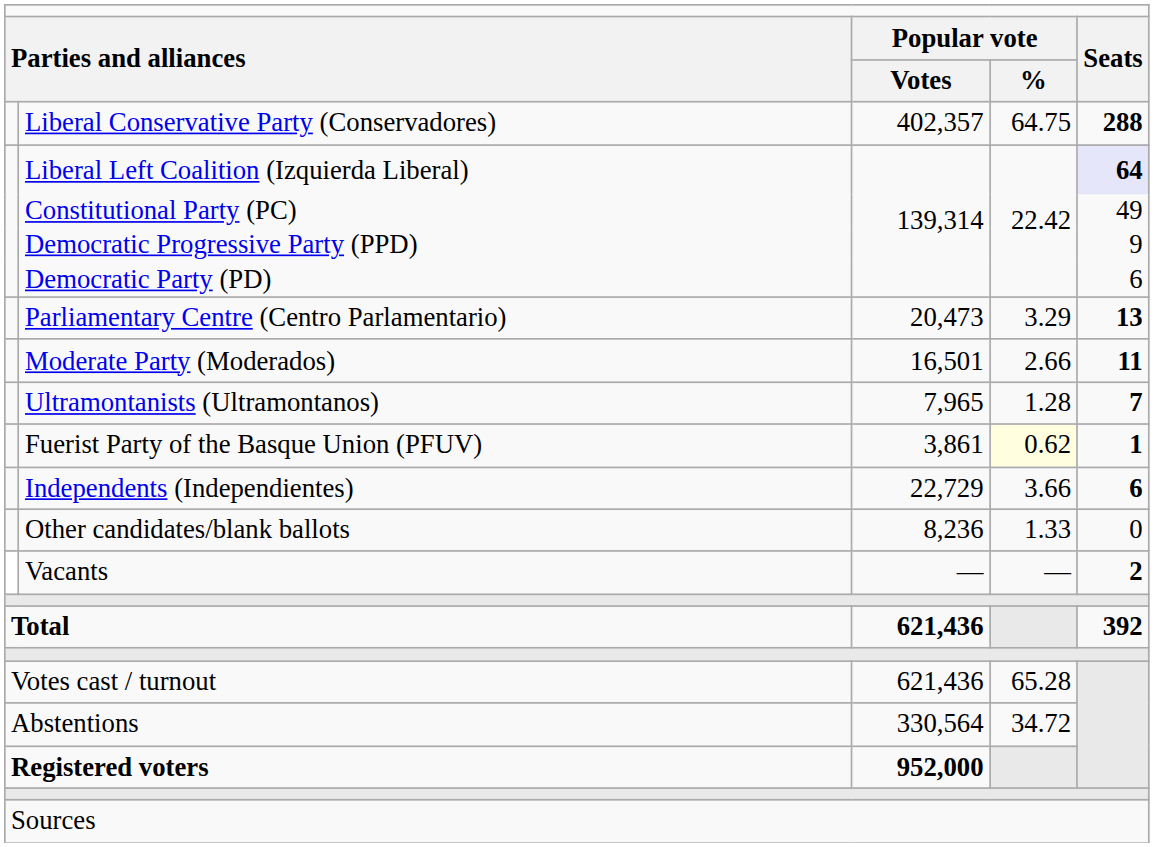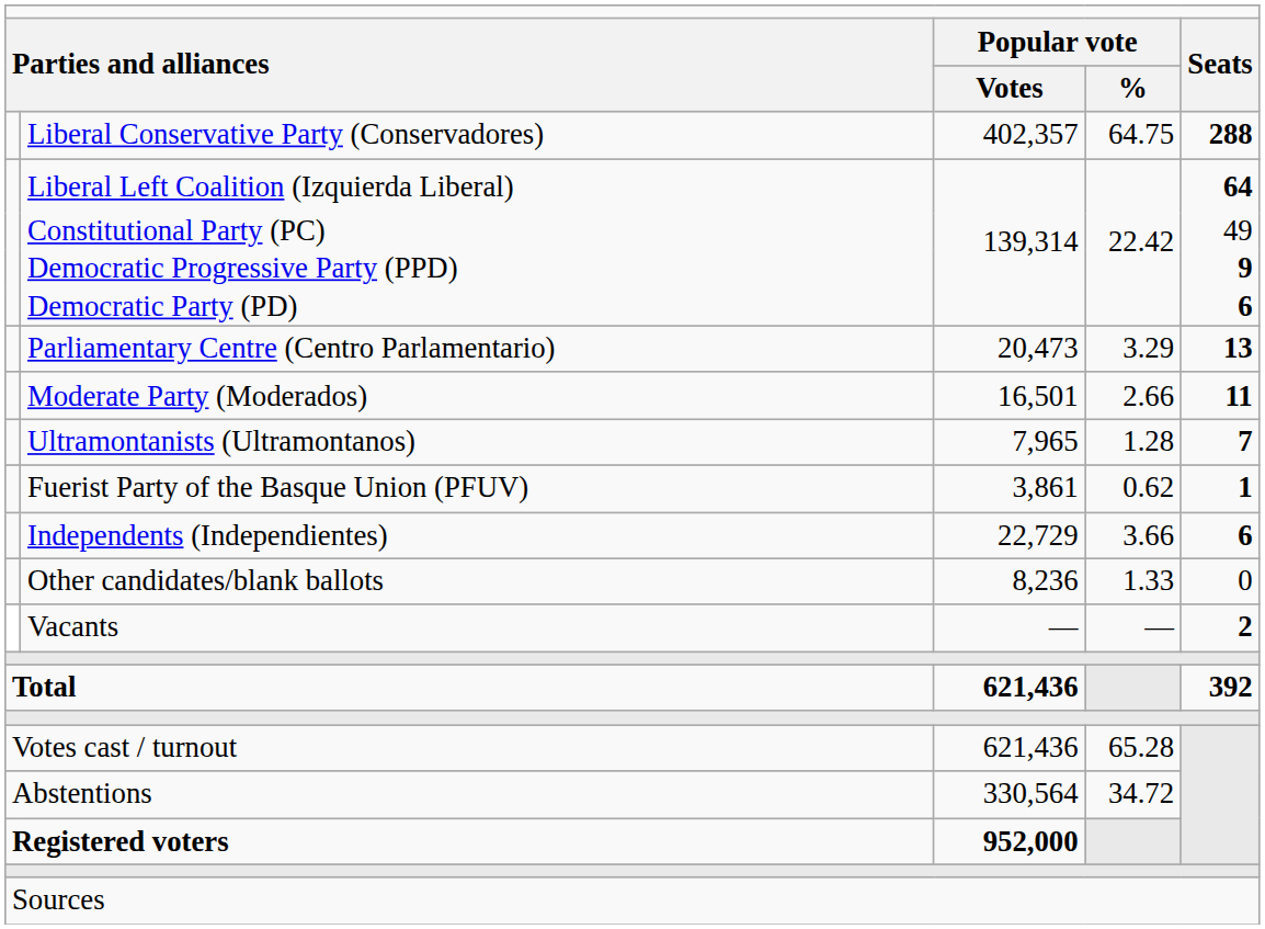Liberal Left Coalition (Izquierda Liberal) | column 5: lavender background -> no background
Democratic Progressive Party (PPD) | column 5: normal -> bold
Democratic Party (PD) | column 5: normal -> bold
Fuerist Party of the Basque Union (PFUV) | column 4: lightyellow background -> no background
